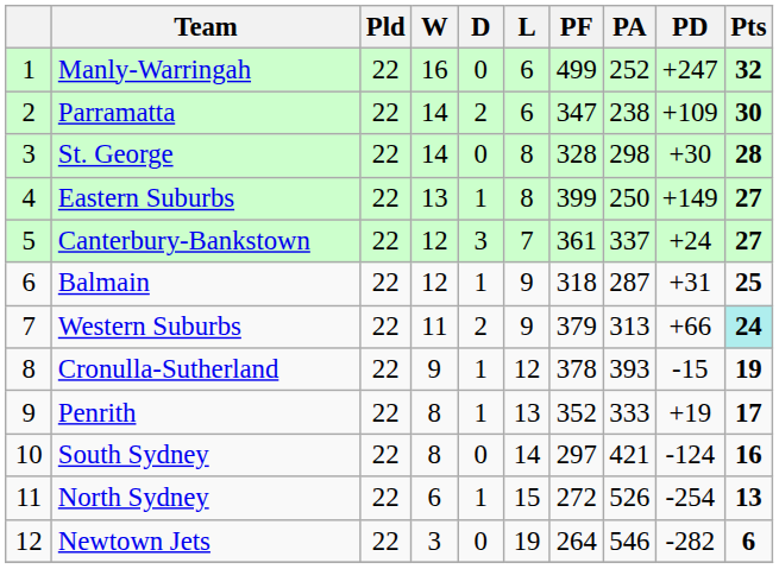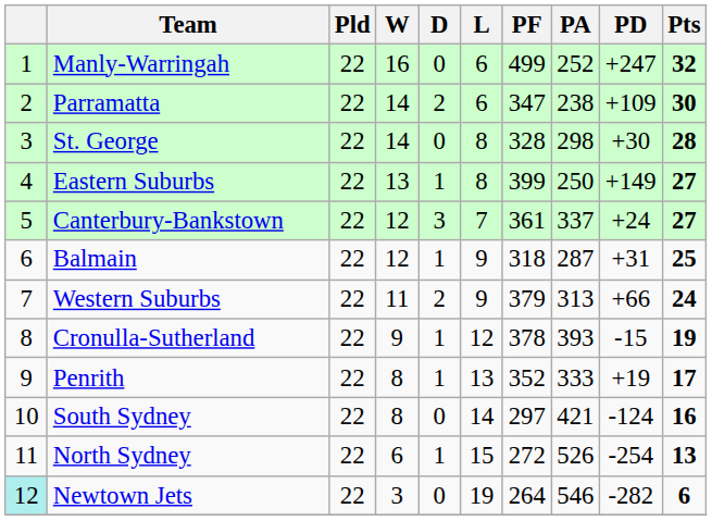Western Suburbs | Pts: paleturquoise background -> no background
Newtown Jets | column 1: no background -> paleturquoise background
